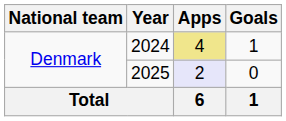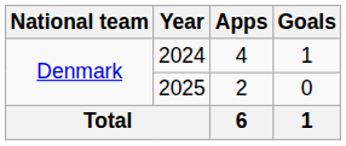2024 | Apps: khaki background -> no background
2025 | Apps: lavender background -> no background
